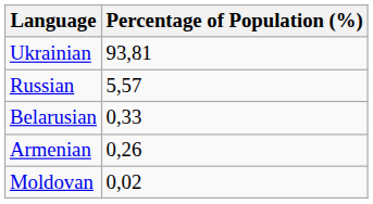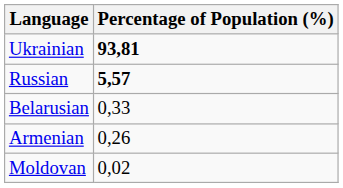Ukrainian | Percentage of Population (%): normal -> bold
Russian | Percentage of Population (%): normal -> bold
